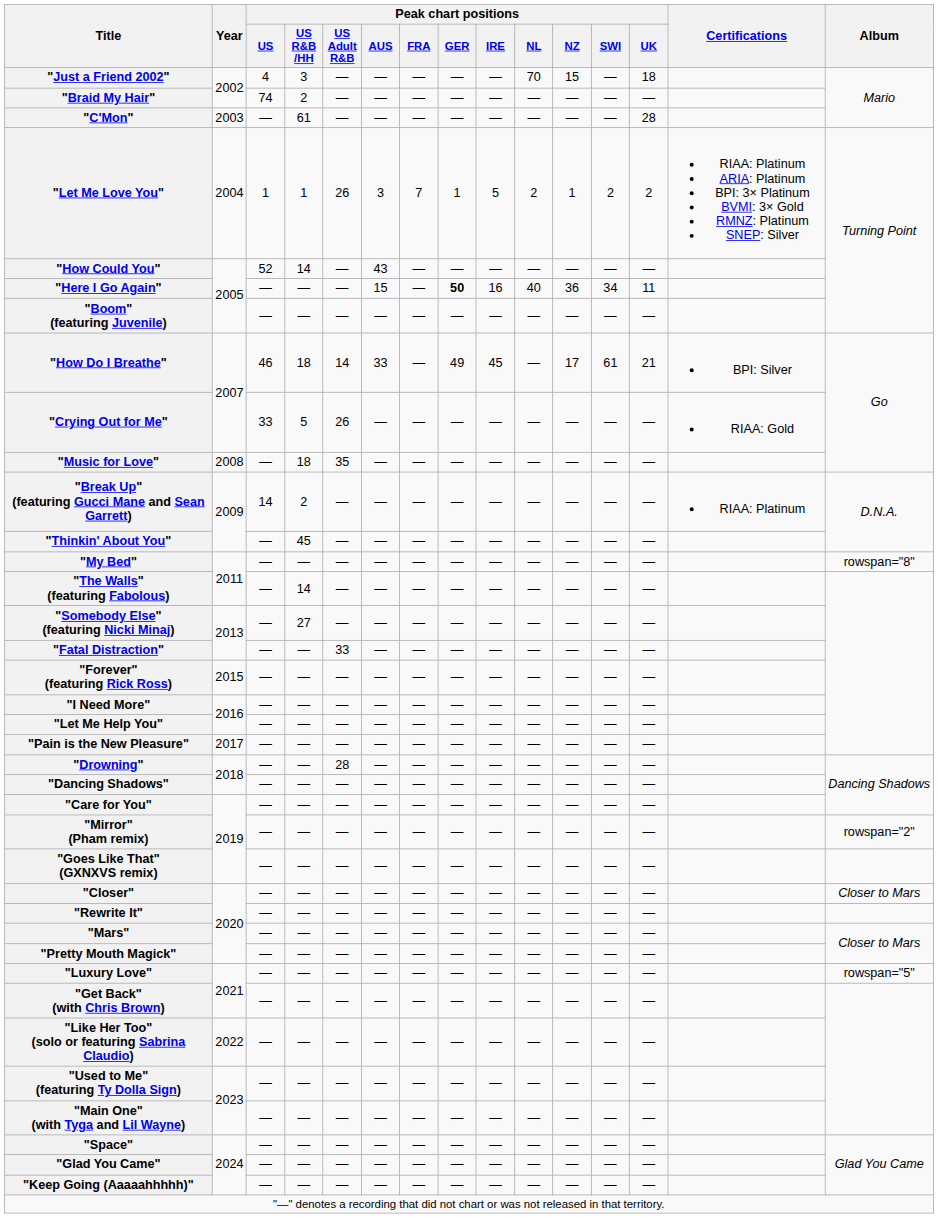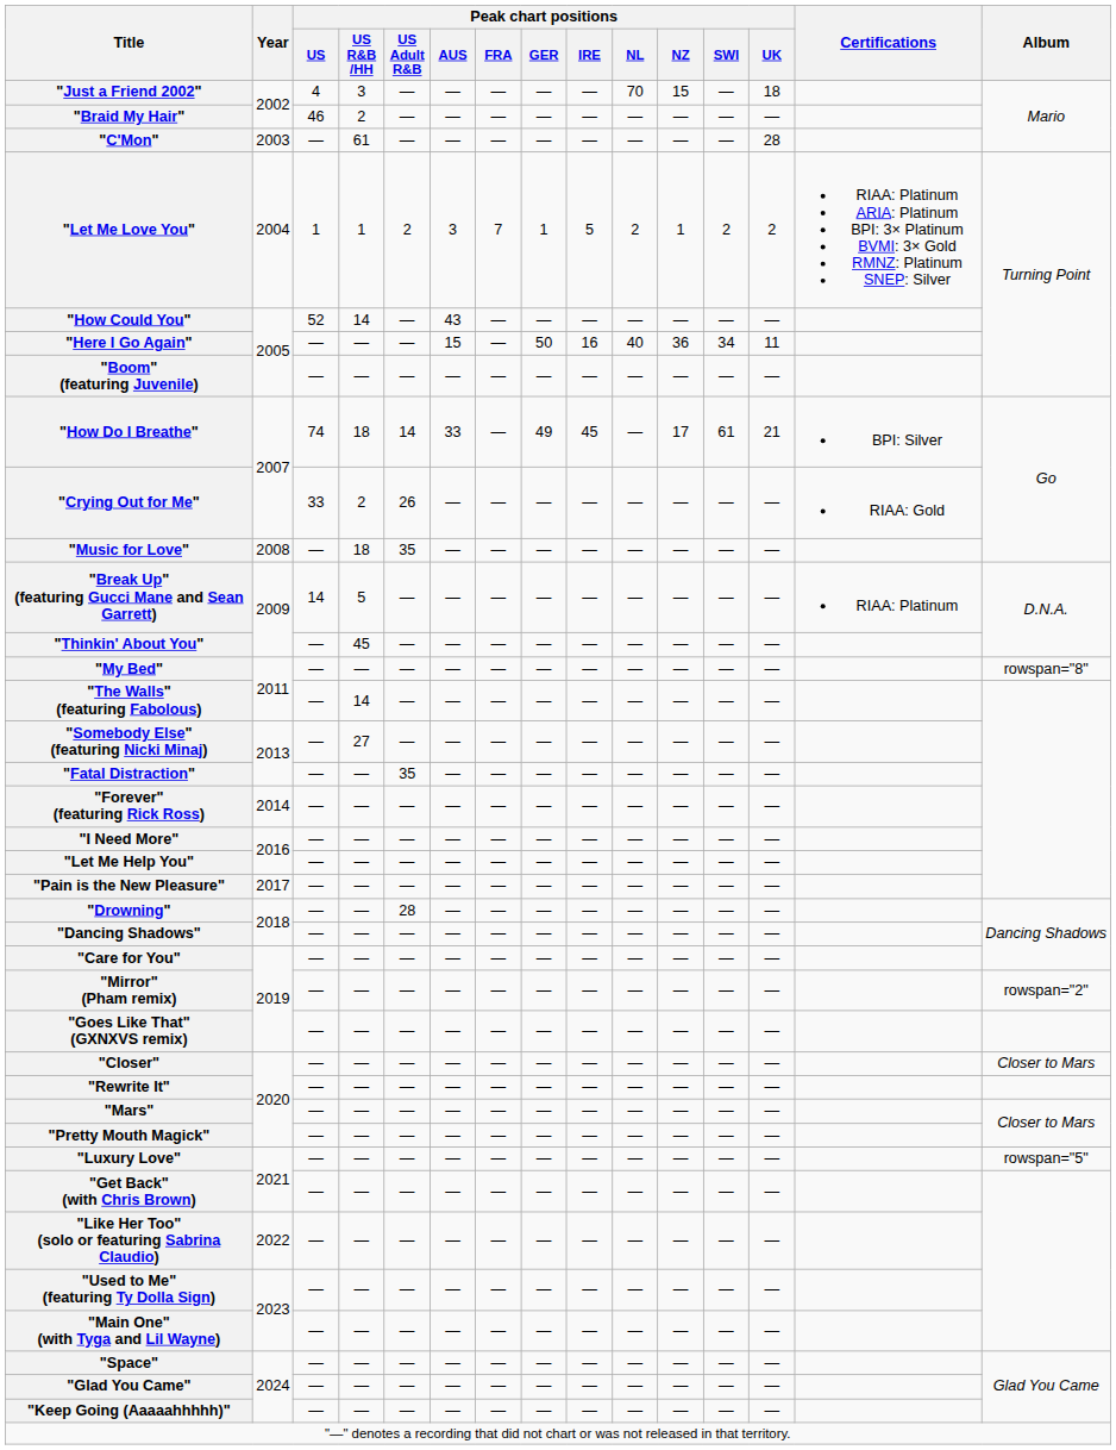"Braid My Hair" | Peak chart positions / US: 74 -> 46
"Let Me Love You" | Peak chart positions / US Adult R&B: 26 -> 2
"Here I Go Again" | Peak chart positions / GER: bold -> normal
"How Do I Breathe" | Peak chart positions / US: 46 -> 74
"Crying Out for Me" | Peak chart positions / US R&B /HH: 5 -> 2
"Break Up" (featuring Gucci Mane and Sean Garrett) | Peak chart positions / US R&B /HH: 2 -> 5
"Fatal Distraction" | Peak chart positions / US Adult R&B: 33 -> 35
"Forever" (featuring Rick Ross) | Year: 2015 -> 2014
